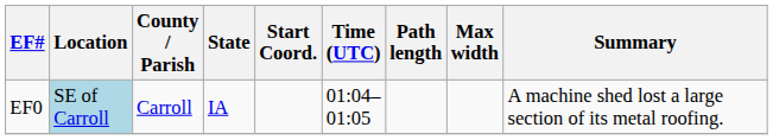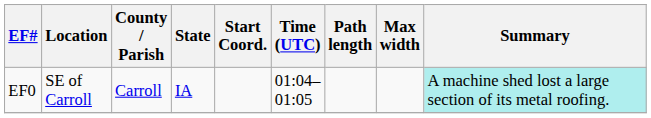EF0 | Location: lightblue background -> no background
EF0 | Summary: no background -> paleturquoise background
